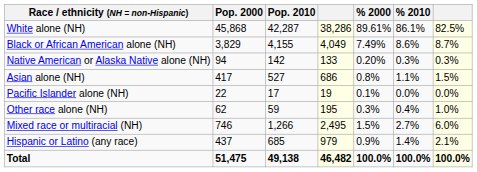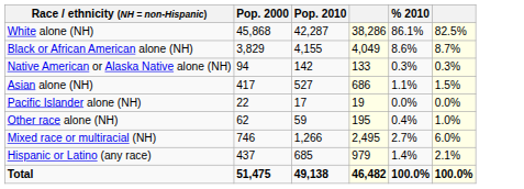- column: % 2000 | 89.61% | 7.49% | 0.20% | 0.8% | 0.1% | 0.3% | 1.5% | 0.9% | 100.0%
